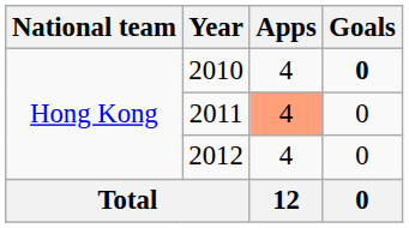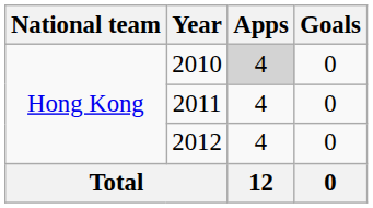2010 | Apps: no background -> lightgrey background
2010 | Goals: bold -> normal
2011 | Apps: lightsalmon background -> no background
